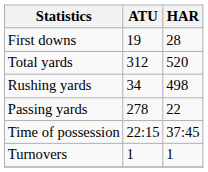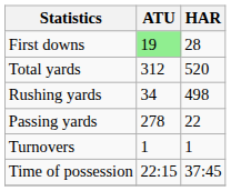First downs | ATU: no background -> lightgreen background
rows swapped: Turnovers <-> Time of possession
